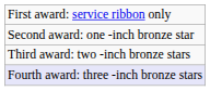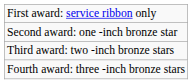row 4 | column 1: lavender background -> no background
